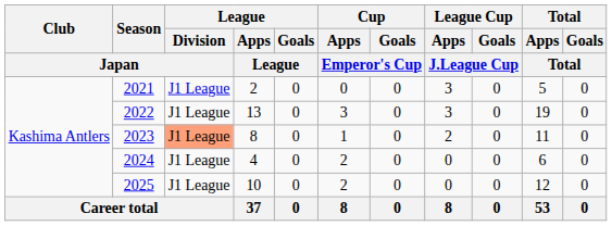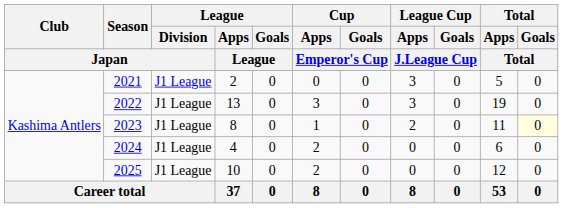2023 | League / Division / Japan: lightsalmon background -> no background
2023 | Total / Goals / Total: no background -> lightyellow background
